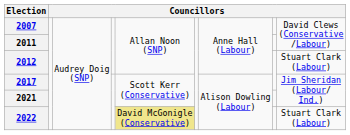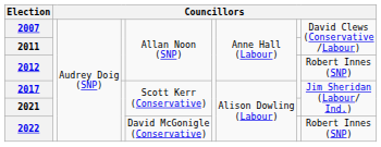2012 | column 9: Stuart Clark (Labour) -> Robert Innes (SNP)
2022 | column 5: khaki background -> no background
2022 | column 9: Stuart Clark (Labour) -> Robert Innes (SNP)
